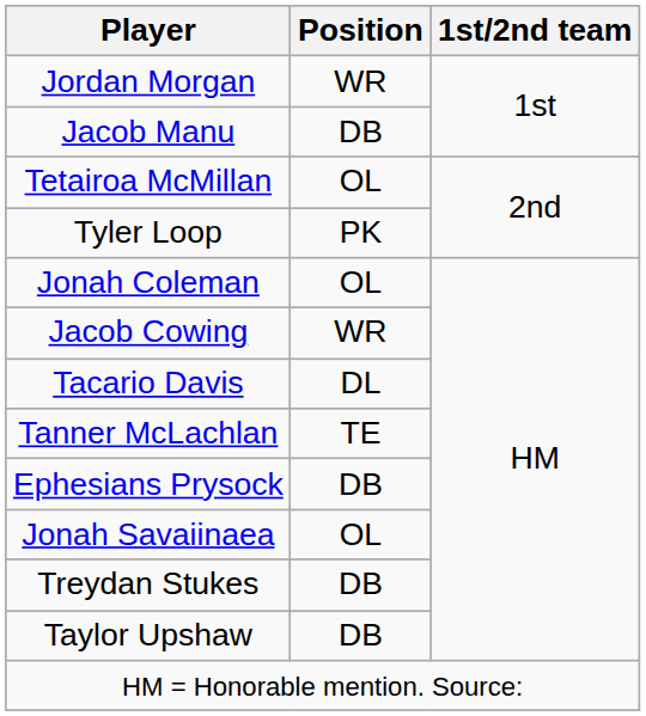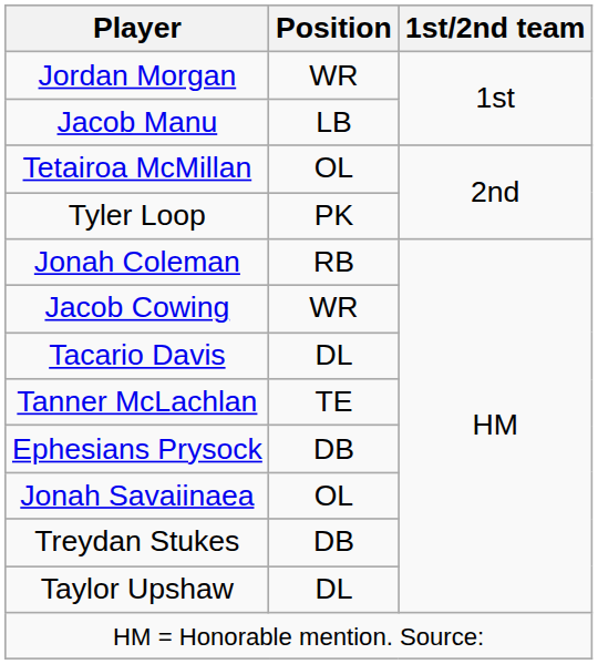Jacob Manu | Position: DB -> LB
Jonah Coleman | Position: OL -> RB
Taylor Upshaw | Position: DB -> DL
